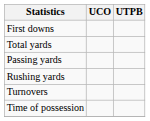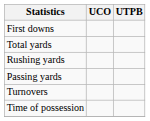rows swapped: Rushing yards <-> Passing yards
